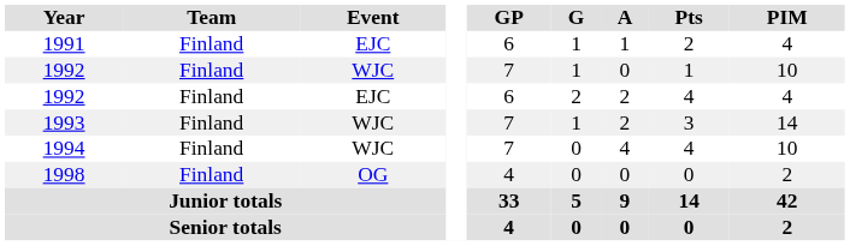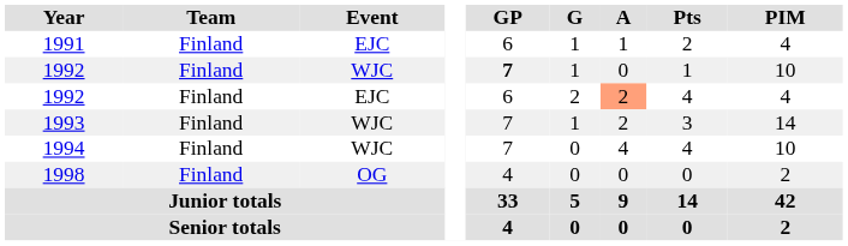1992 / WJC | GP: normal -> bold
1992 / EJC | A: no background -> lightsalmon background
